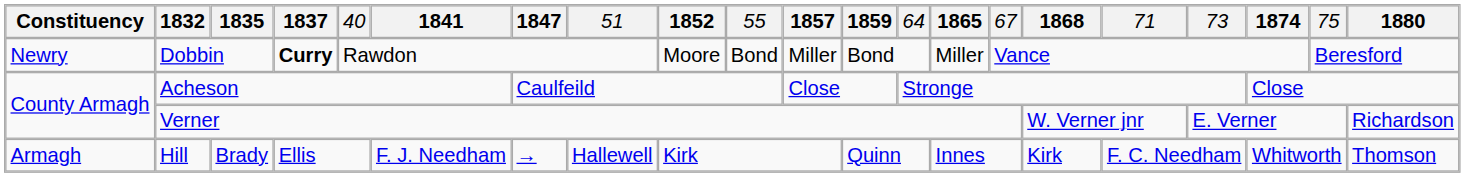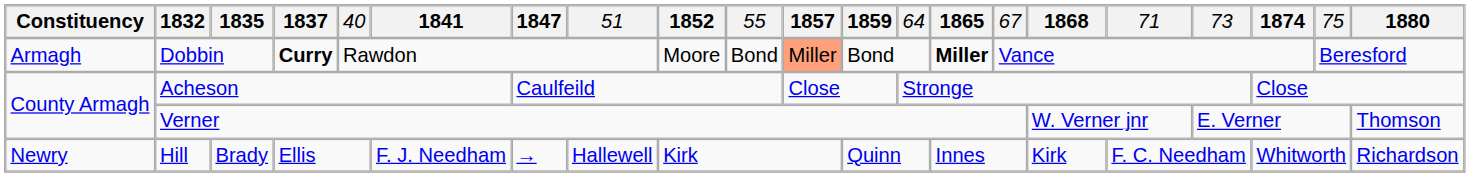Dobbin | Constituency: Newry -> Armagh
Dobbin | 1857: no background -> lightsalmon background
Dobbin | 1865: normal -> bold
Verner | 1880: Richardson -> Thomson
Hill | Constituency: Armagh -> Newry
Hill | 1880: Thomson -> Richardson
